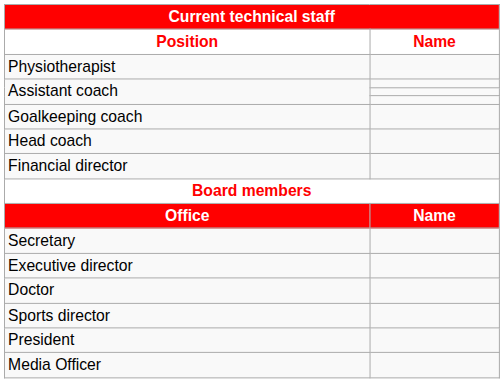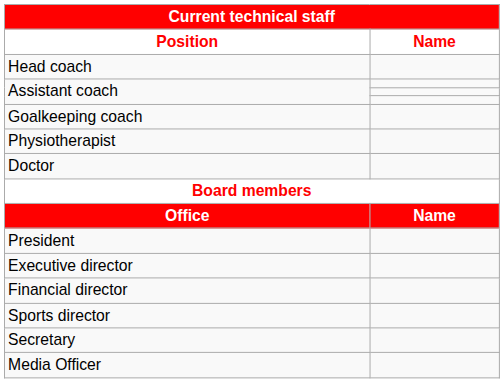row 3 | Position: Physiotherapist -> Head coach
row 8 | Position: Head coach -> Physiotherapist
row 9 | Position: Financial director -> Doctor
row 12 | Position: Secretary -> President
row 14 | Position: Doctor -> Financial director
row 16 | Position: President -> Secretary
